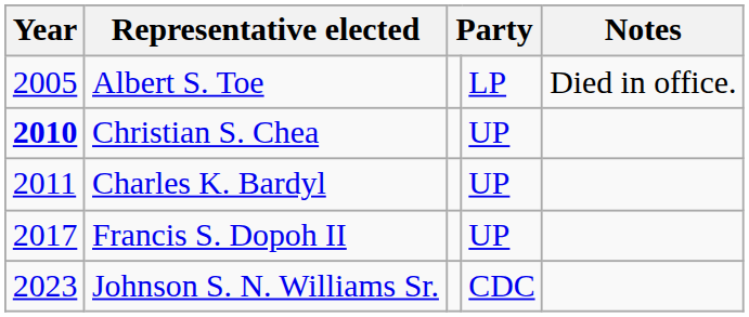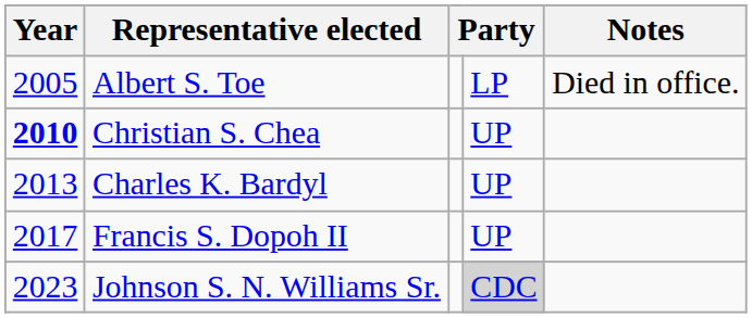Charles K. Bardyl | Year: 2011 -> 2013
Johnson S. N. Williams Sr. | column 4: no background -> lightgrey background
